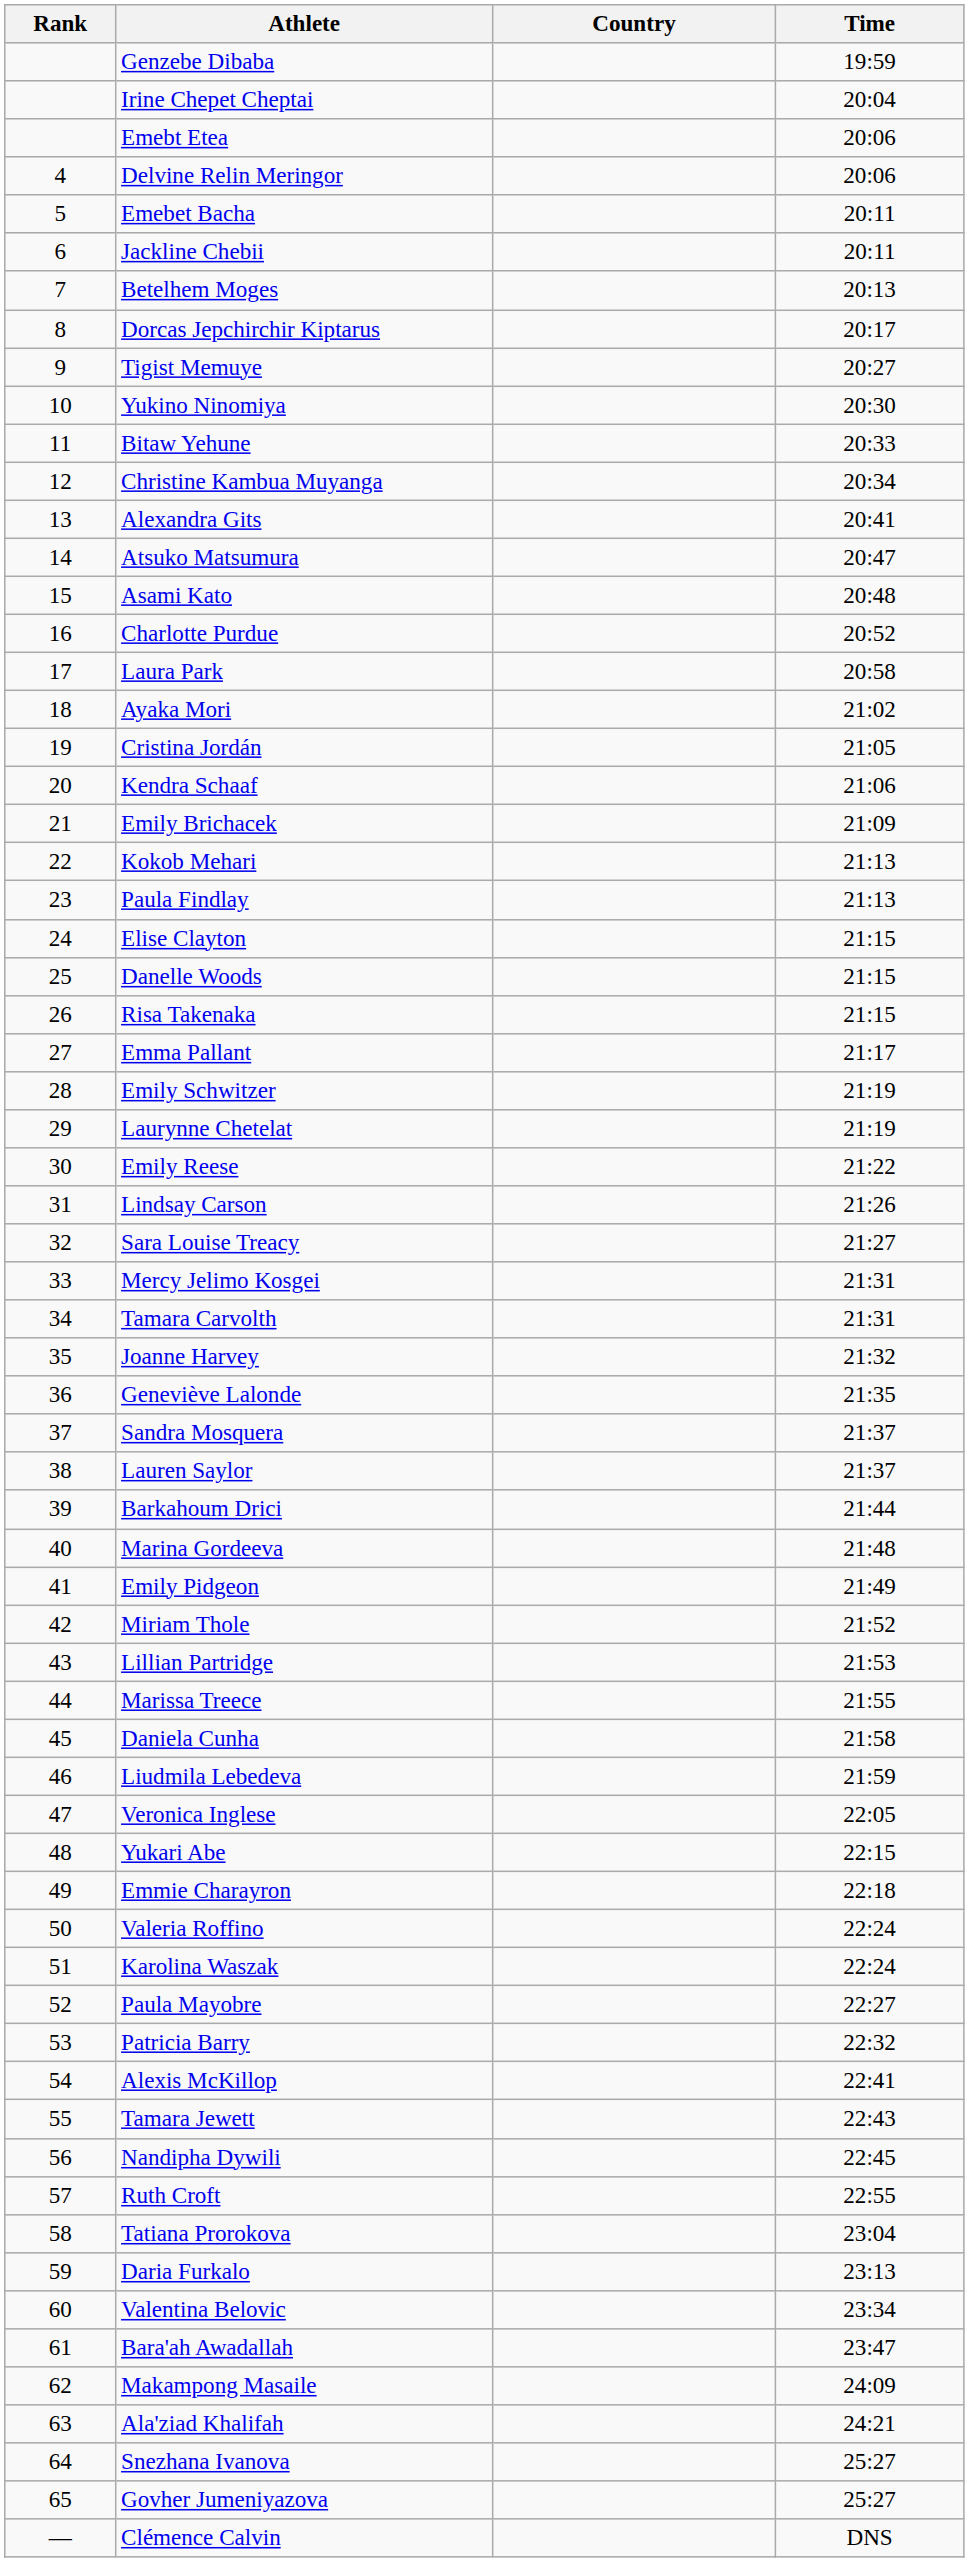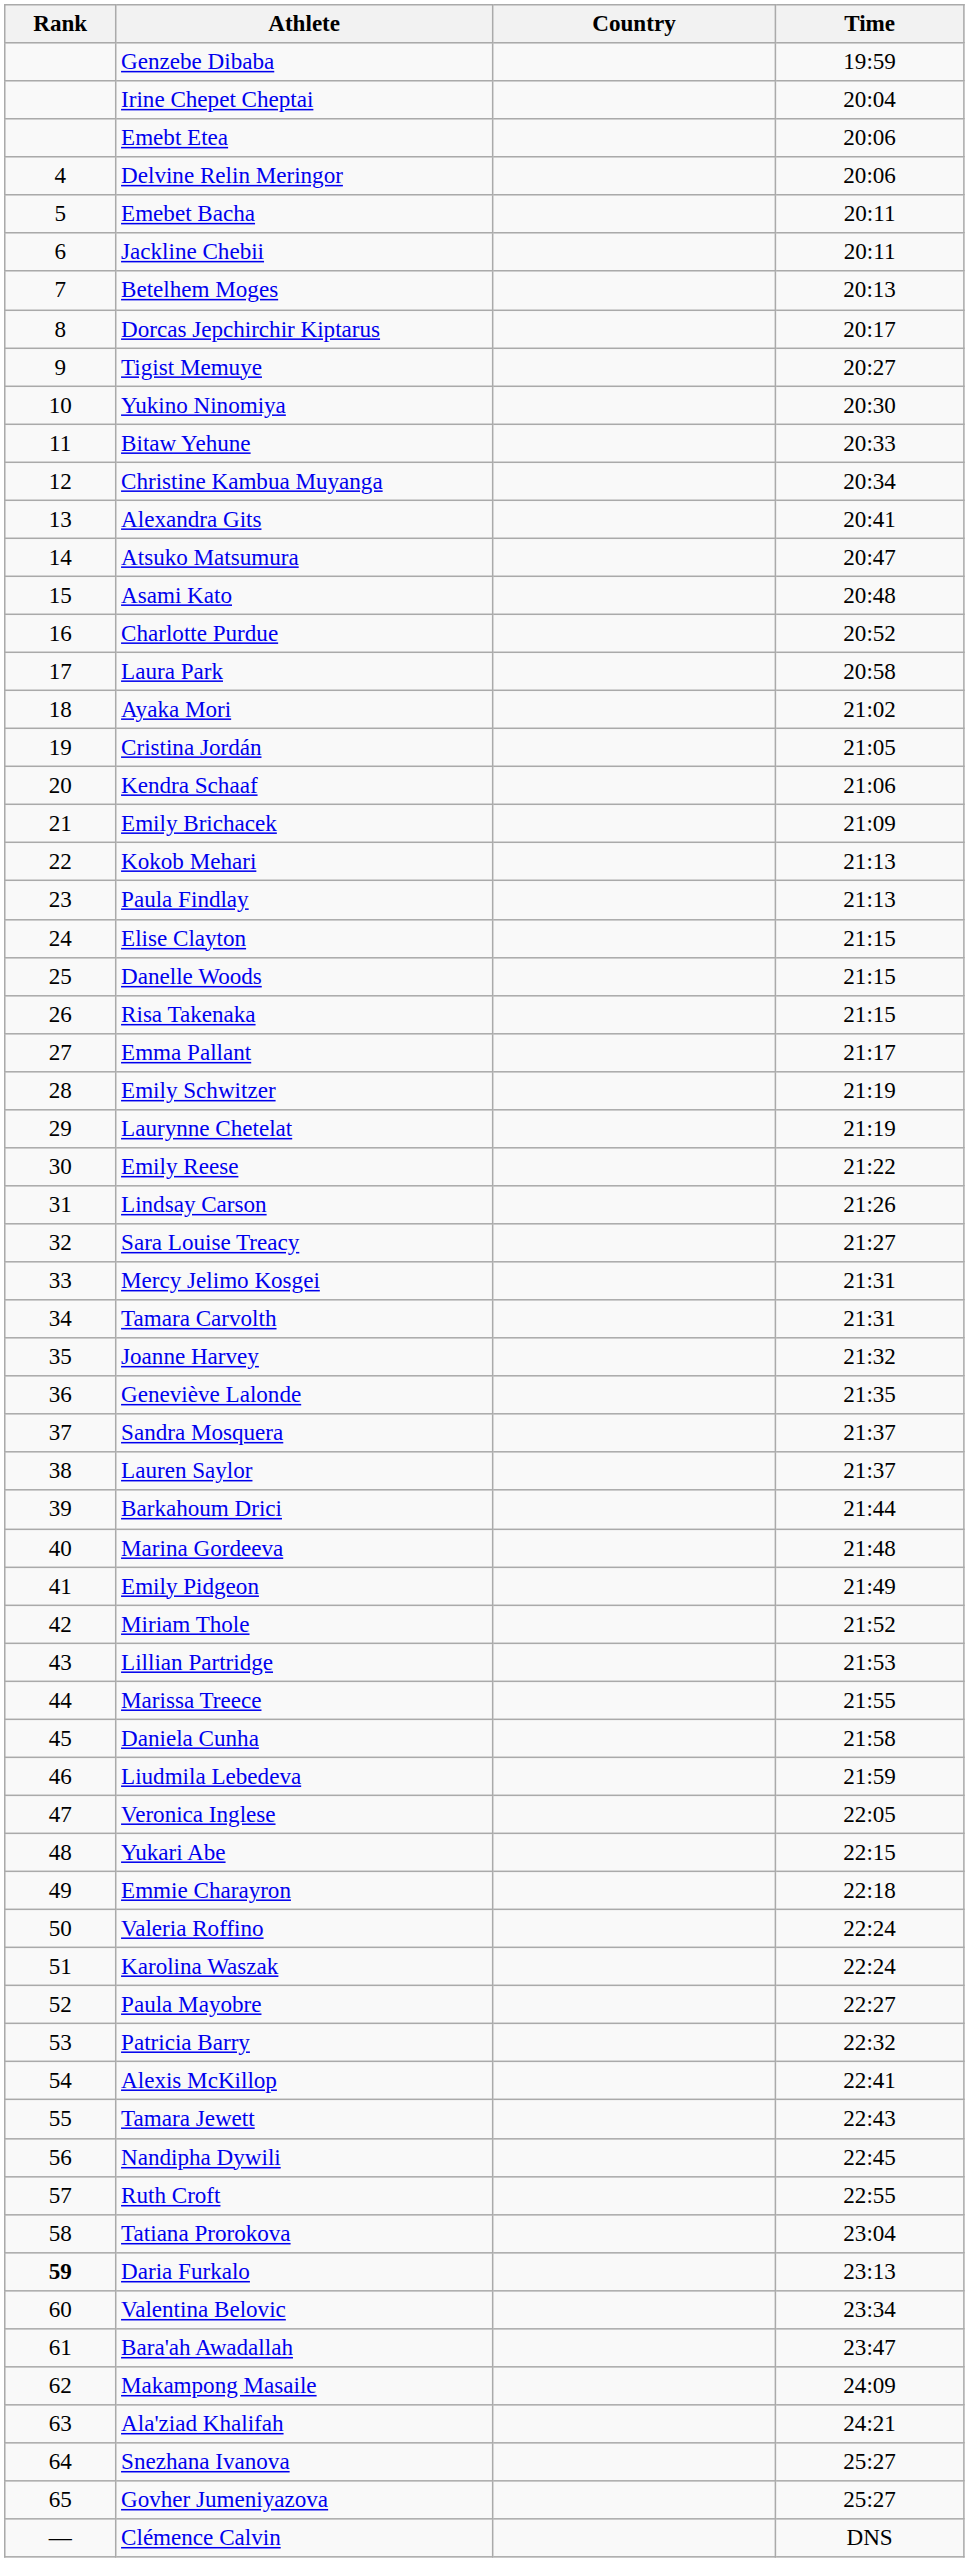Daria Furkalo | Rank: normal -> bold
